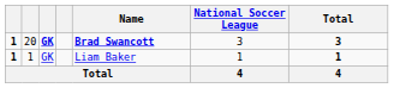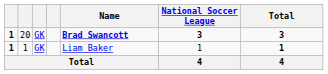20 | column 3: bold -> normal
20 | National Soccer League: normal -> bold
